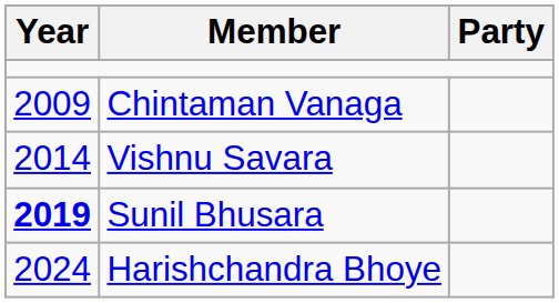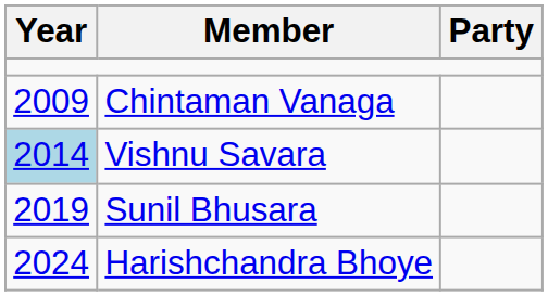Vishnu Savara | Year: no background -> lightblue background
Sunil Bhusara | Year: bold -> normal
